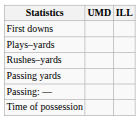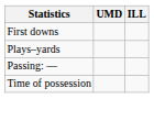- row: Rushes–yards
- row: Passing yards
